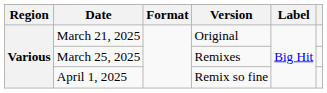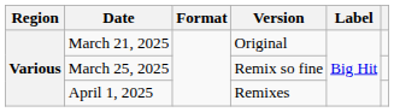March 25, 2025 | Version: Remixes -> Remix so fine
April 1, 2025 | Version: Remix so fine -> Remixes
